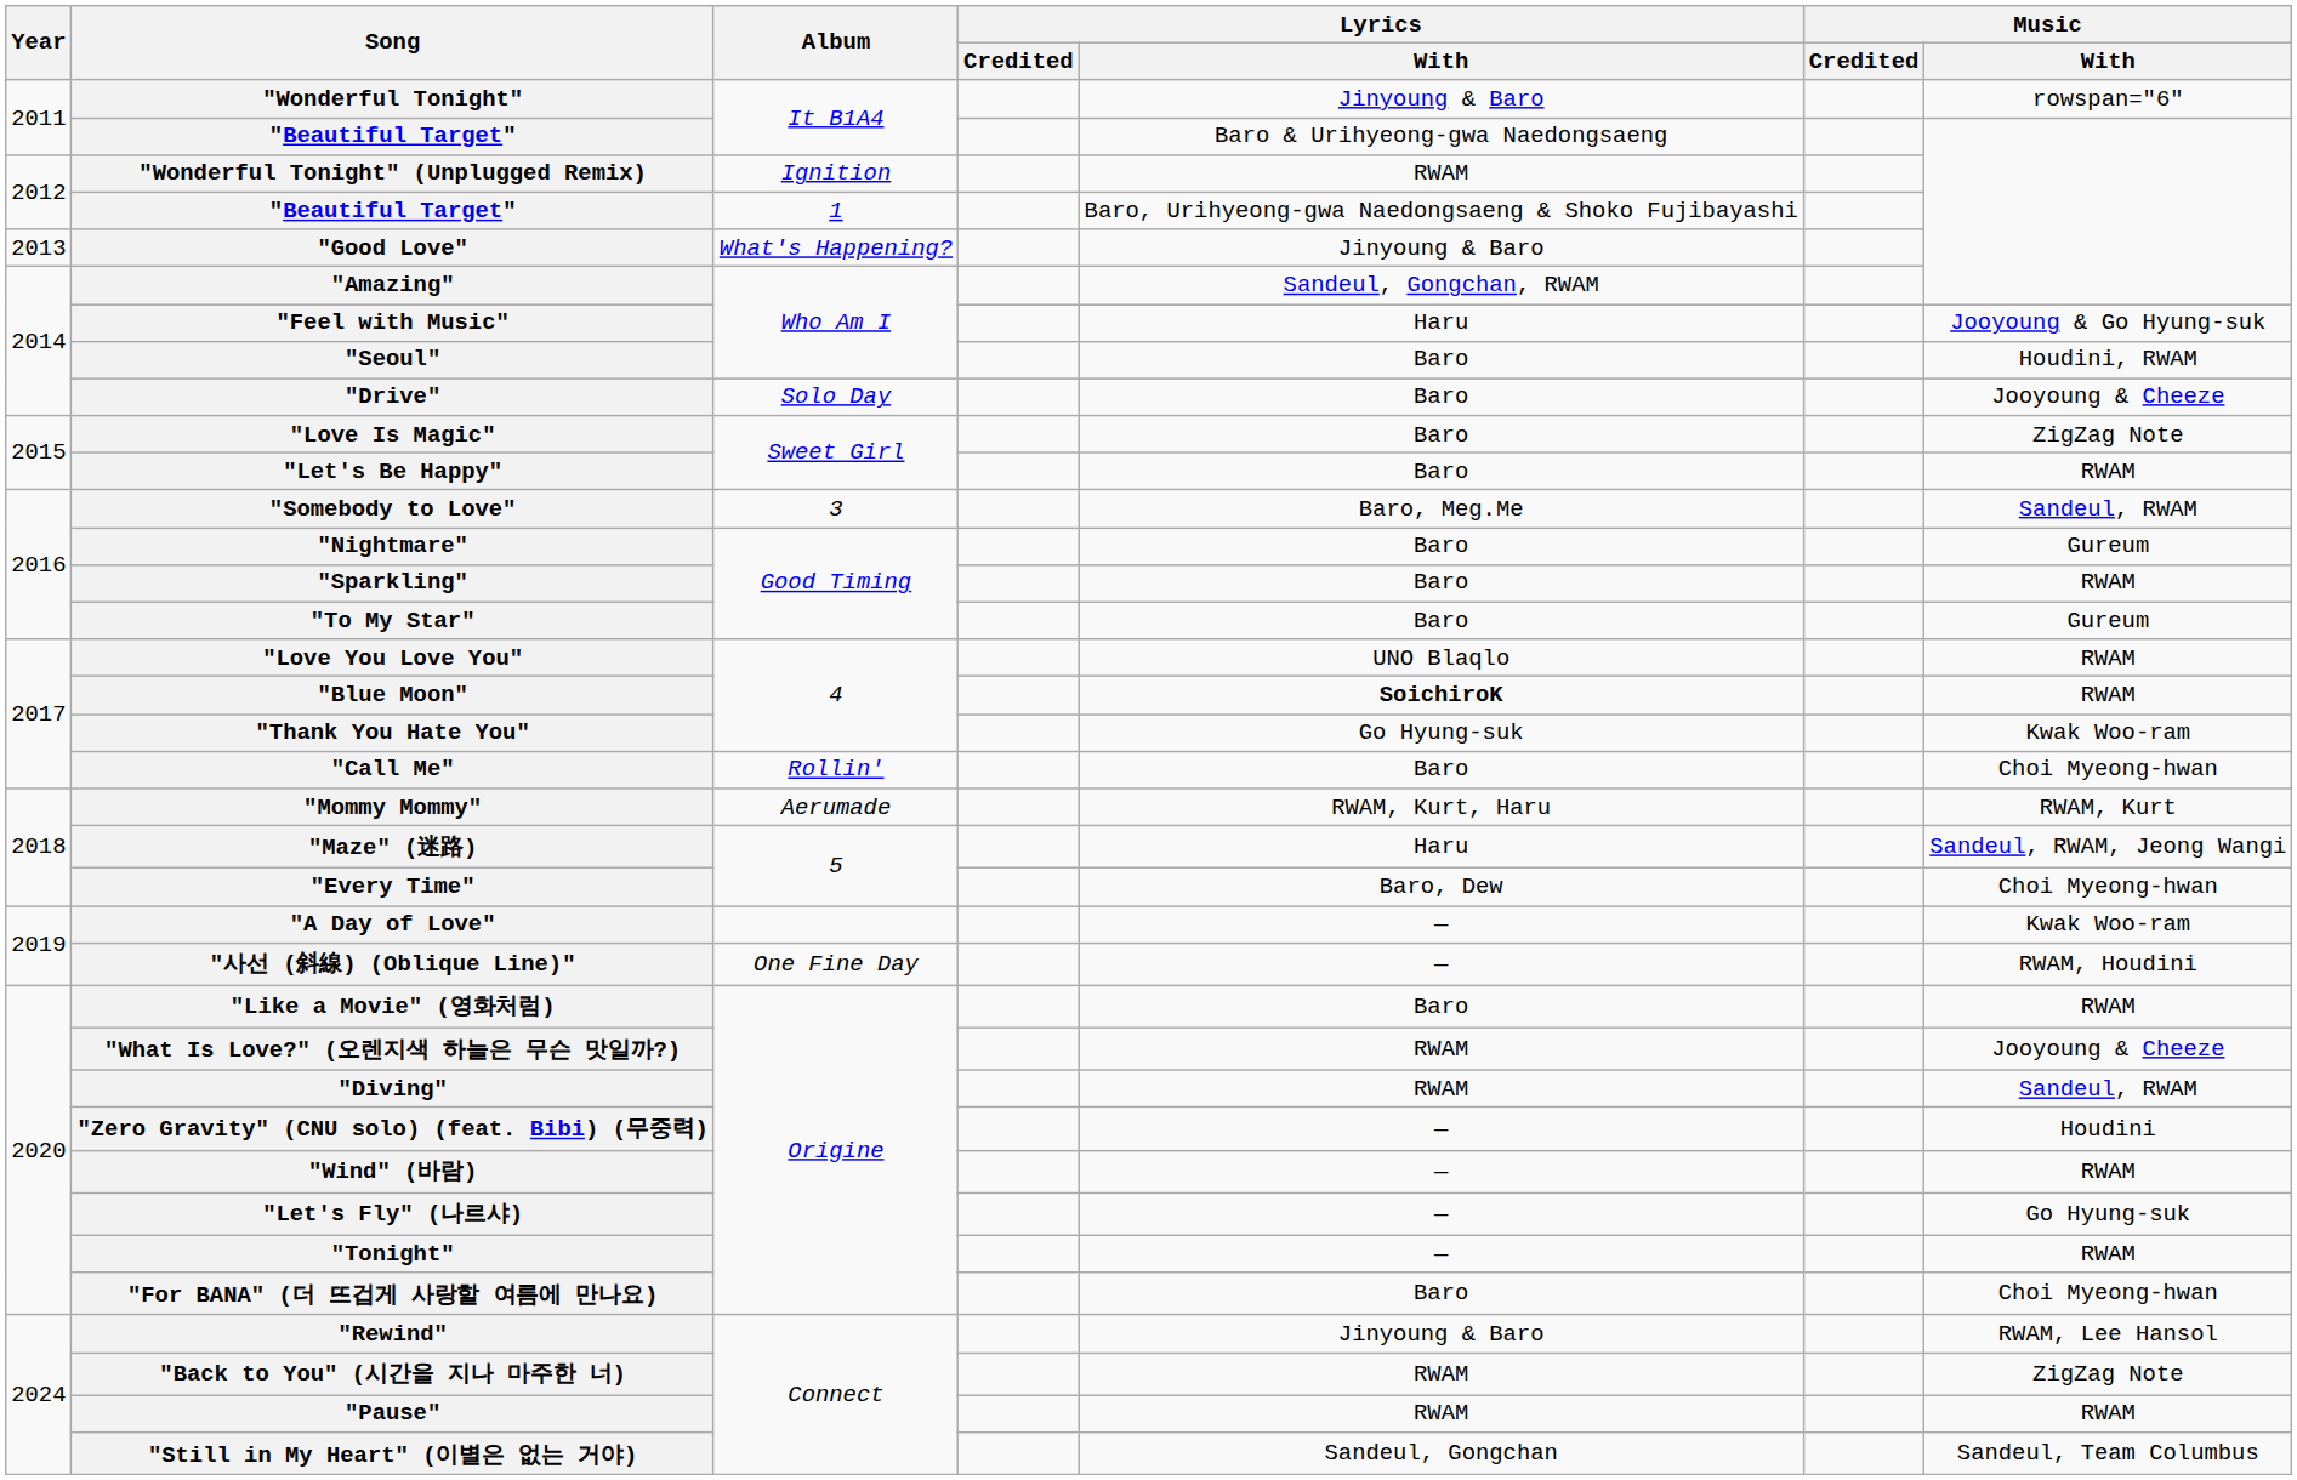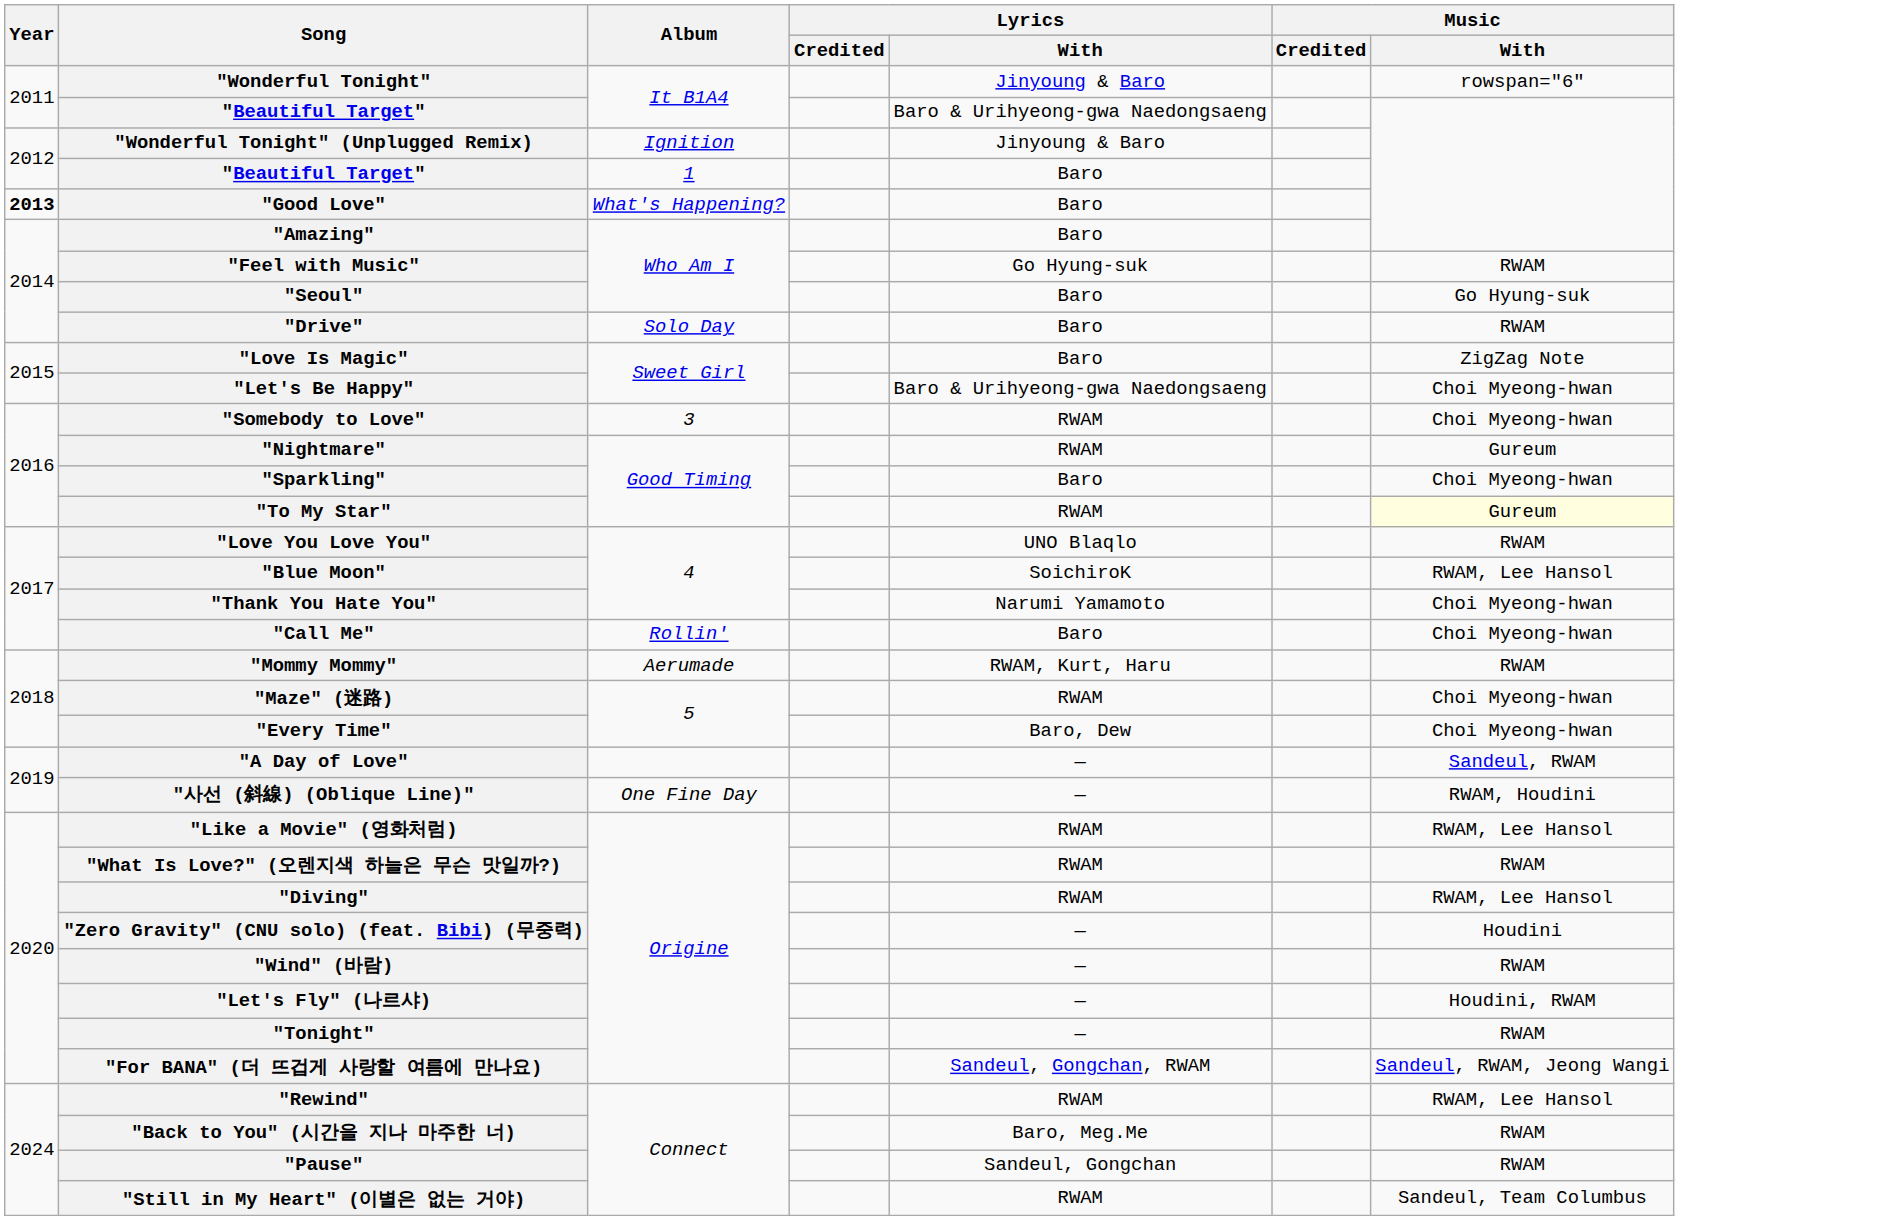"Wonderful Tonight" (Unplugged Remix) | Lyrics / With: RWAM -> Jinyoung & Baro
"Beautiful Target" / 1 | Lyrics / With: Baro, Urihyeong-gwa Naedongsaeng & Shoko Fujibayashi -> Baro
"Good Love" | Year: normal -> bold
"Good Love" | Lyrics / With: Jinyoung & Baro -> Baro
"Amazing" | Lyrics / With: Sandeul, Gongchan, RWAM -> Baro
"Feel with Music" | Lyrics / With: Haru -> Go Hyung-suk
"Feel with Music" | Music / With: Jooyoung & Go Hyung-suk -> RWAM
"Seoul" | Music / With: Houdini, RWAM -> Go Hyung-suk
"Drive" | Music / With: Jooyoung & Cheeze -> RWAM
"Let's Be Happy" | Lyrics / With: Baro -> Baro & Urihyeong-gwa Naedongsaeng
"Let's Be Happy" | Music / With: RWAM -> Choi Myeong-hwan
"Somebody to Love" | Lyrics / With: Baro, Meg.Me -> RWAM
"Somebody to Love" | Music / With: Sandeul, RWAM -> Choi Myeong-hwan
"Nightmare" | Lyrics / With: Baro -> RWAM
"Sparkling" | Music / With: RWAM -> Choi Myeong-hwan
"To My Star" | Lyrics / With: Baro -> RWAM
"To My Star" | Music / With: no background -> lightyellow background
"Blue Moon" | Lyrics / With: bold -> normal
"Blue Moon" | Music / With: RWAM -> RWAM, Lee Hansol
"Thank You Hate You" | Lyrics / With: Go Hyung-suk -> Narumi Yamamoto
"Thank You Hate You" | Music / With: Kwak Woo-ram -> Choi Myeong-hwan
"Mommy Mommy" | Music / With: RWAM, Kurt -> RWAM
"Maze" (迷路) | Lyrics / With: Haru -> RWAM
"Maze" (迷路) | Music / With: Sandeul, RWAM, Jeong Wangi -> Choi Myeong-hwan
"A Day of Love" | Music / With: Kwak Woo-ram -> Sandeul, RWAM
"Like a Movie" (영화처럼) | Lyrics / With: Baro -> RWAM
"Like a Movie" (영화처럼) | Music / With: RWAM -> RWAM, Lee Hansol
"What Is Love?" (오렌지색 하늘은 무슨 맛일까?) | Music / With: Jooyoung & Cheeze -> RWAM
"Diving" | Music / With: Sandeul, RWAM -> RWAM, Lee Hansol
"Let's Fly" (나르샤) | Music / With: Go Hyung-suk -> Houdini, RWAM
"For BANA" (더 뜨겁게 사랑할 여름에 만나요) | Lyrics / With: Baro -> Sandeul, Gongchan, RWAM
"For BANA" (더 뜨겁게 사랑할 여름에 만나요) | Music / With: Choi Myeong-hwan -> Sandeul, RWAM, Jeong Wangi
"Rewind" | Lyrics / With: Jinyoung & Baro -> RWAM
"Back to You" (시간을 지나 마주한 너) | Lyrics / With: RWAM -> Baro, Meg.Me
"Back to You" (시간을 지나 마주한 너) | Music / With: ZigZag Note -> RWAM
"Pause" | Lyrics / With: RWAM -> Sandeul, Gongchan
"Still in My Heart" (이별은 없는 거야) | Lyrics / With: Sandeul, Gongchan -> RWAM
